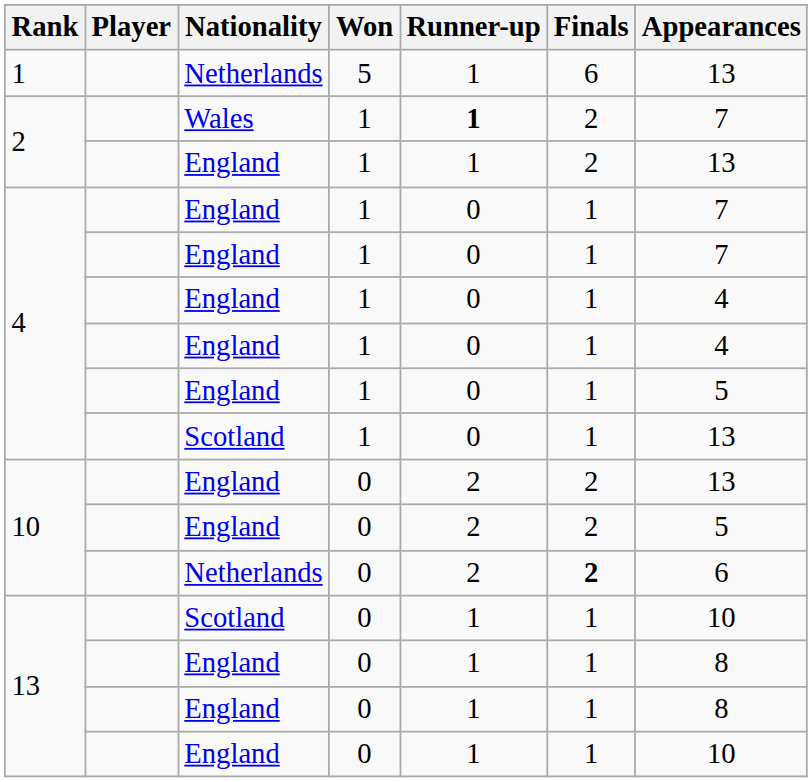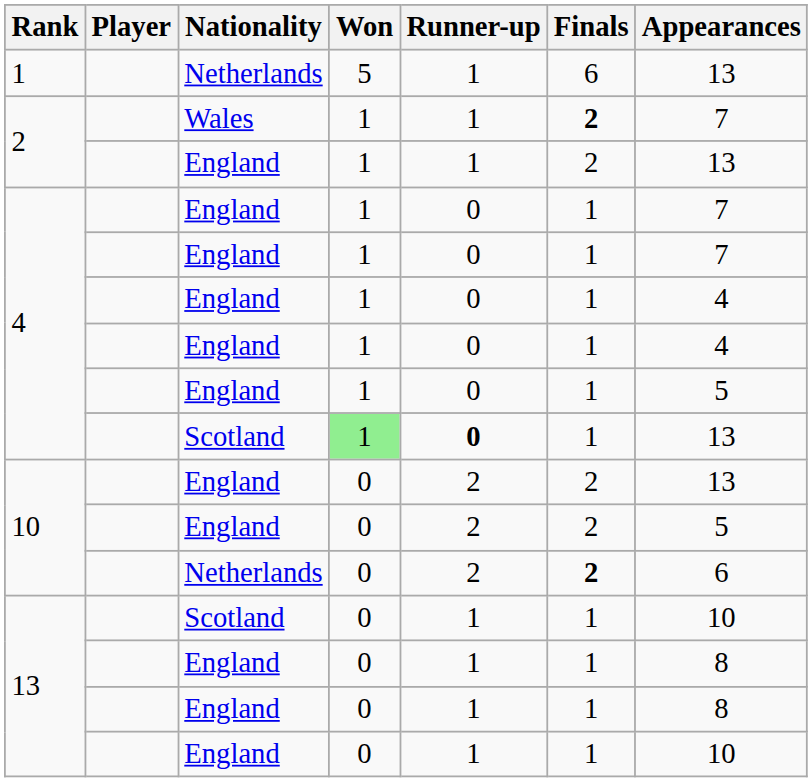2 / Wales | Runner-up: bold -> normal
2 / Wales | Finals: normal -> bold
4 / Scotland | Won: no background -> lightgreen background
4 / Scotland | Runner-up: normal -> bold
